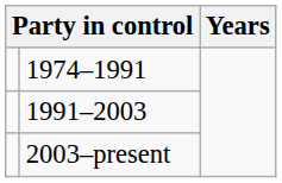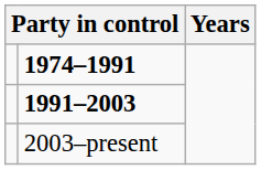1974–1991 | column 2: normal -> bold
1991–2003 | column 2: normal -> bold
